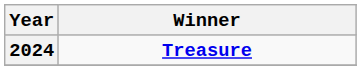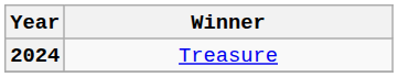2024 | Winner: bold -> normal
